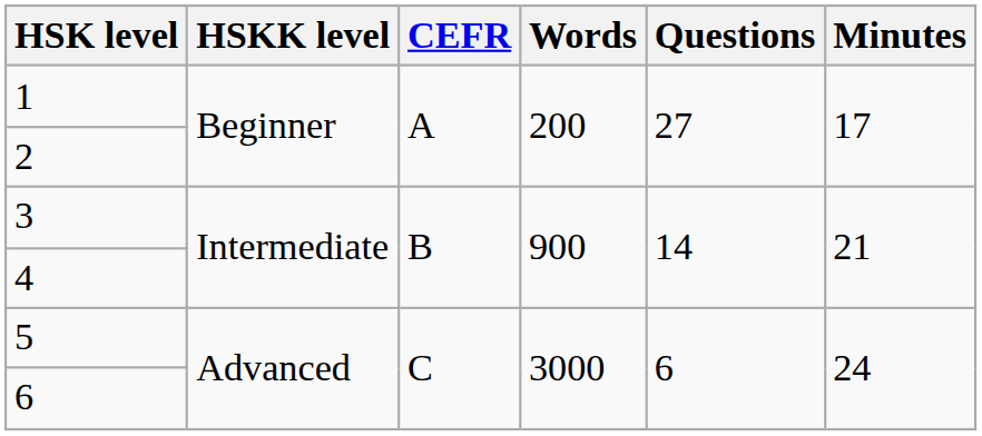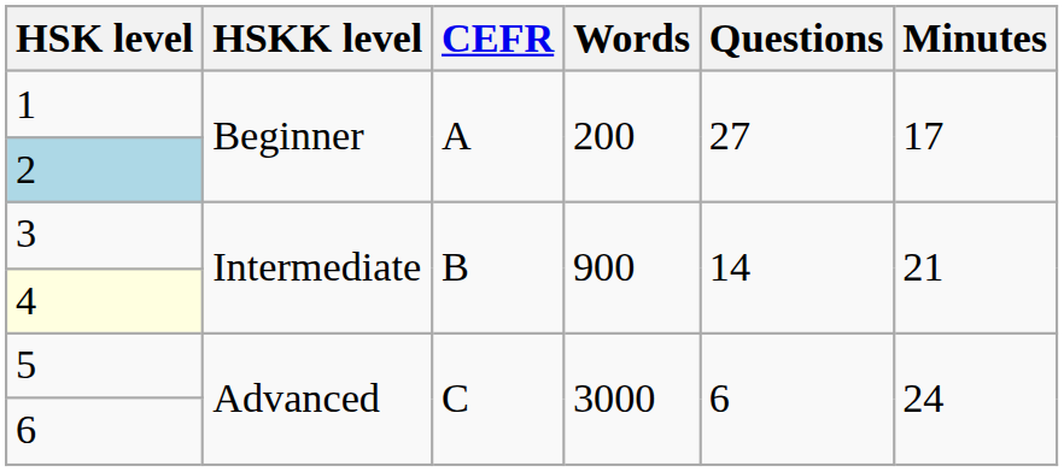2 | HSK level: no background -> lightblue background
4 | HSK level: no background -> lightyellow background
